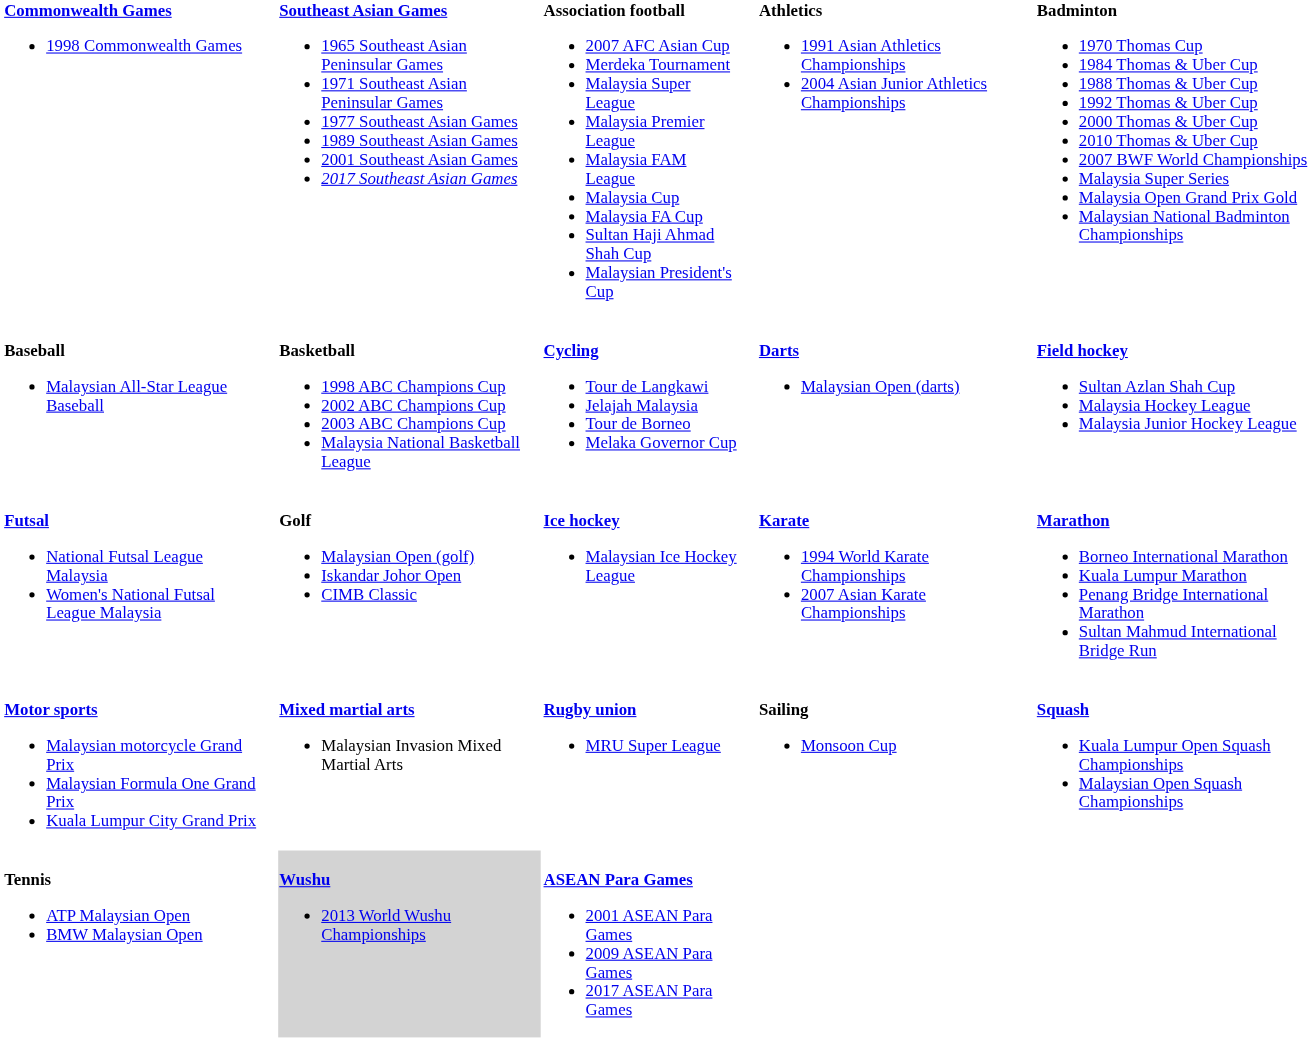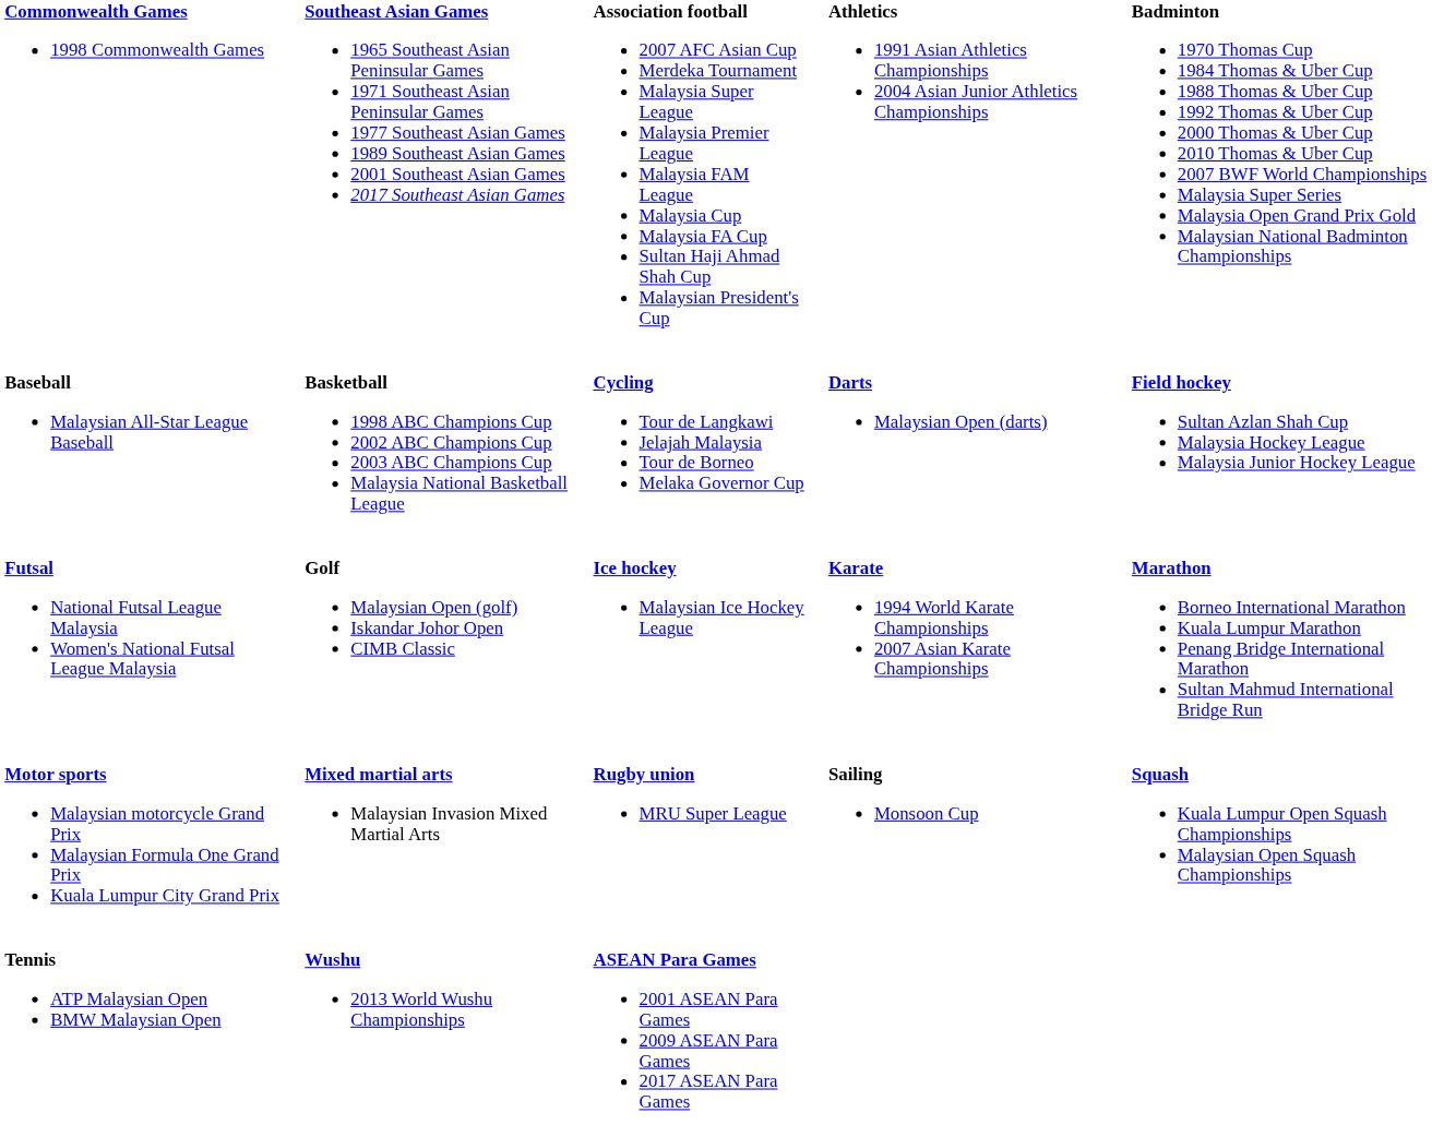Tennis ATP Malaysian Open BMW Malaysian Open | column 2: lightgrey background -> no background
